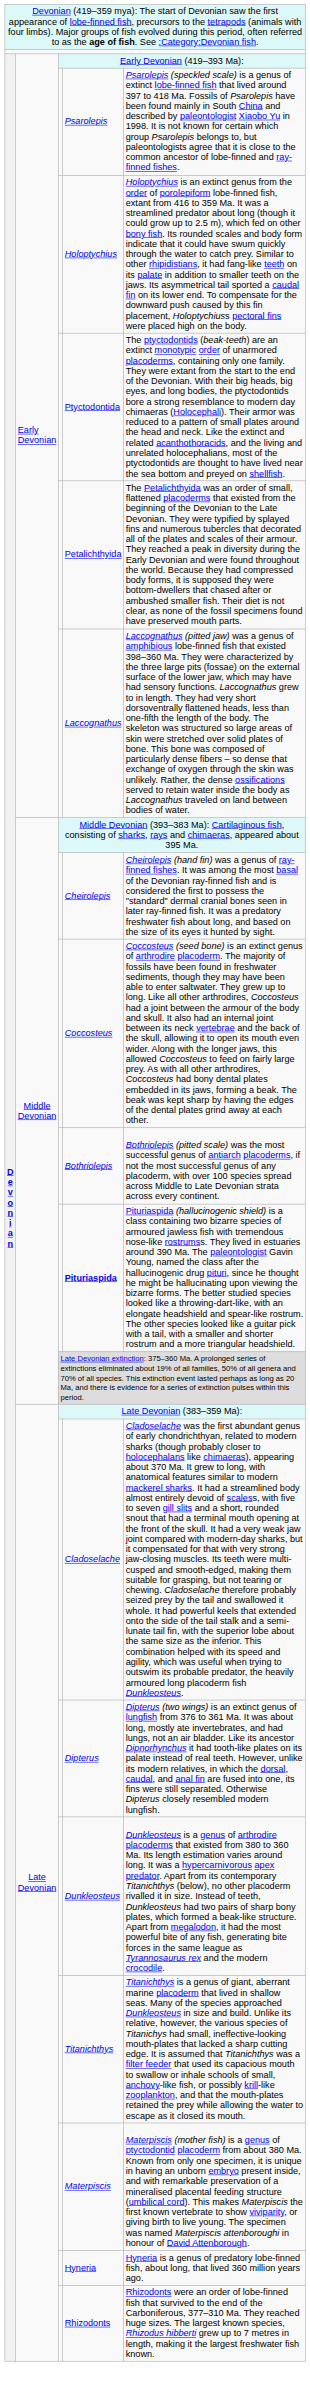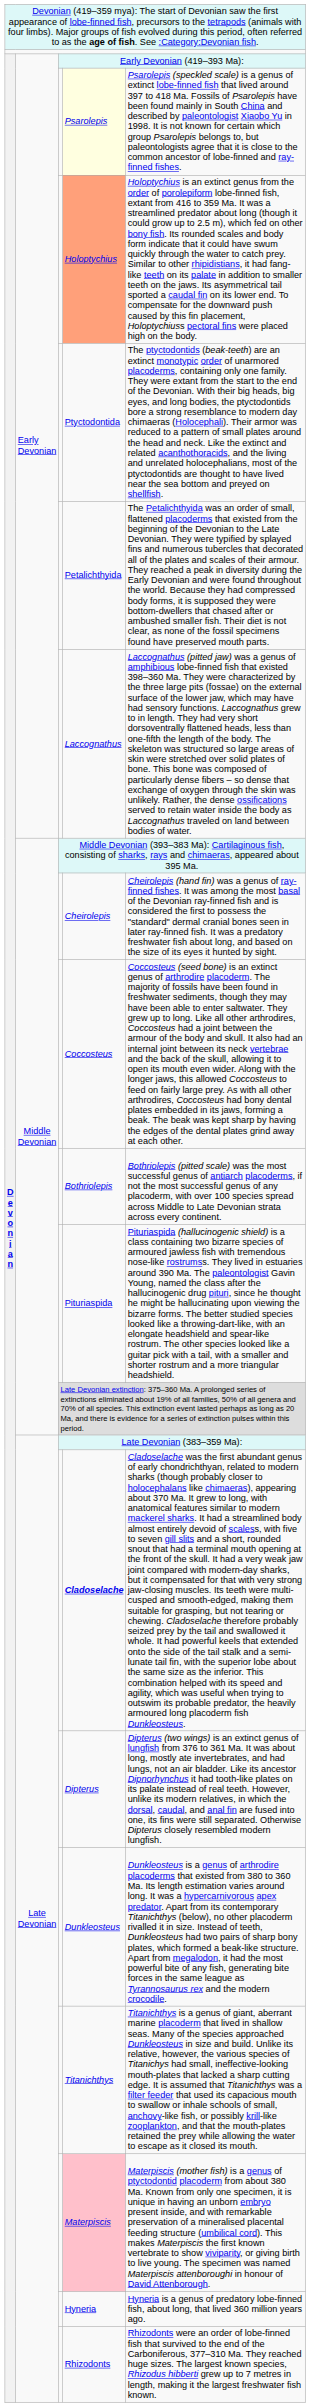Psarolepis | column 4: no background -> lightyellow background
Holoptychius | column 4: no background -> lightsalmon background
Pituriaspida | column 4: bold -> normal
Cladoselache | column 4: normal -> bold
Materpiscis | column 4: no background -> pink background
